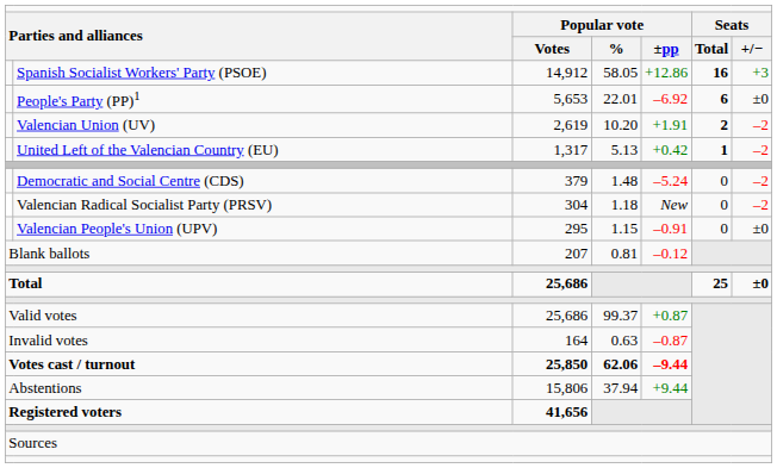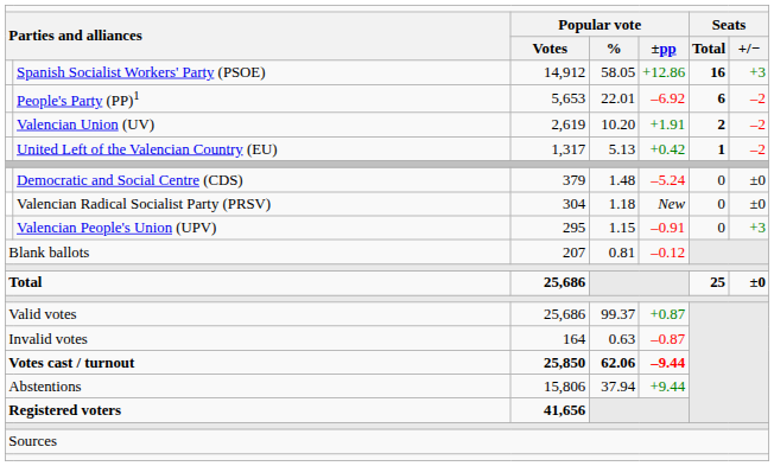People's Party (PP)1 | column 7: ±0 -> –2
Democratic and Social Centre (CDS) | column 7: –2 -> ±0
Valencian Radical Socialist Party (PRSV) | column 7: –2 -> ±0
Valencian People's Union (UPV) | column 7: ±0 -> +3
